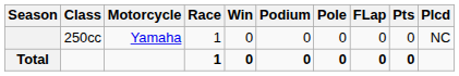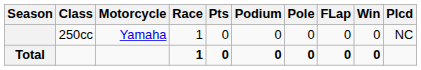columns swapped: Win <-> Pts
